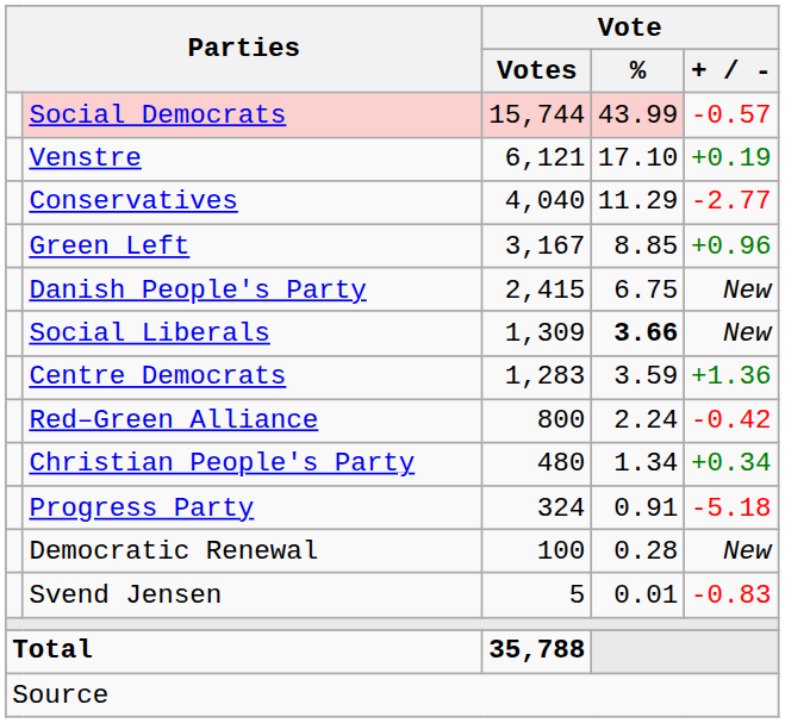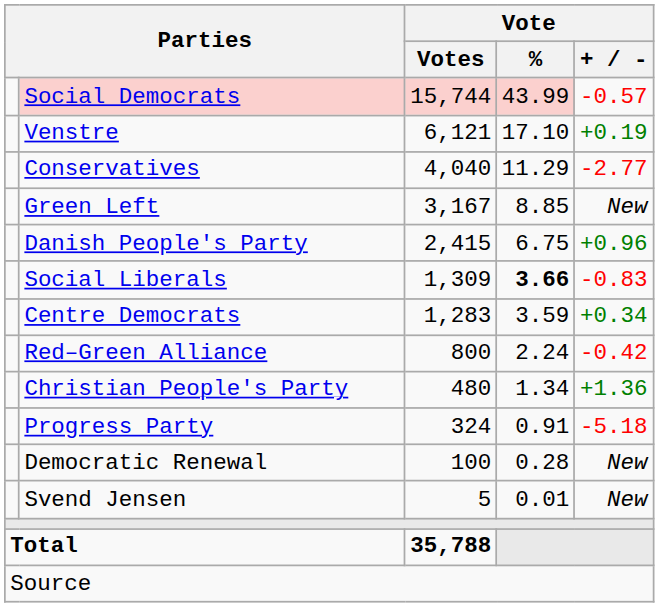Green Left | Vote / + / -: +0.96 -> New
Danish People's Party | Vote / + / -: New -> +0.96
Social Liberals | Vote / + / -: New -> -0.83
Centre Democrats | Vote / + / -: +1.36 -> +0.34
Christian People's Party | Vote / + / -: +0.34 -> +1.36
Svend Jensen | Vote / + / -: -0.83 -> New
